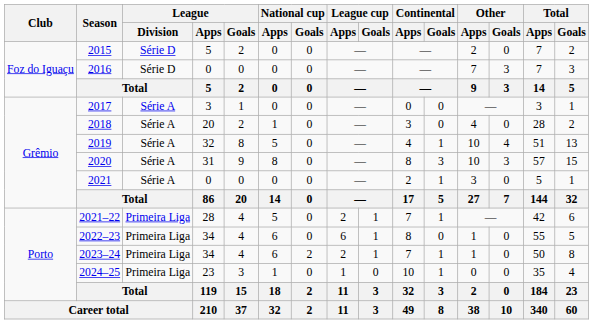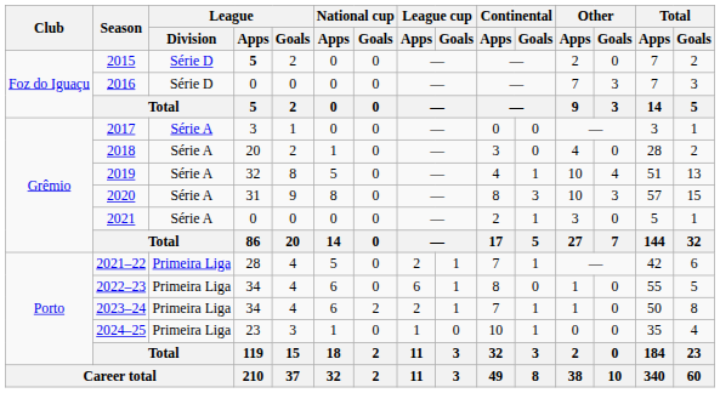2015 | League / Apps: normal -> bold
